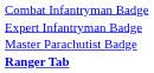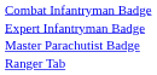row 4 | column 1: bold -> normal
